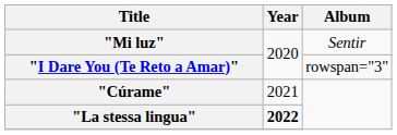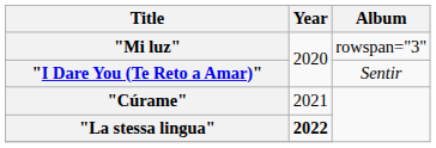"Mi luz" | Album: Sentir -> rowspan="3"
"I Dare You (Te Reto a Amar)" | Album: rowspan="3" -> Sentir
